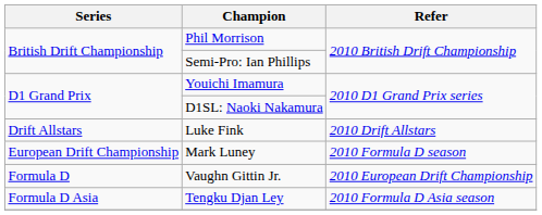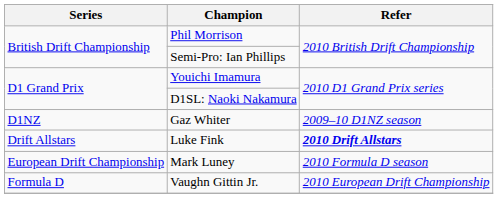+ row: D1NZ | Gaz Whiter | 2009–10 D1NZ season
Luke Fink | Refer: normal -> bold
- row: Formula D Asia | Tengku Djan Ley | 2010 Formula D Asia season
